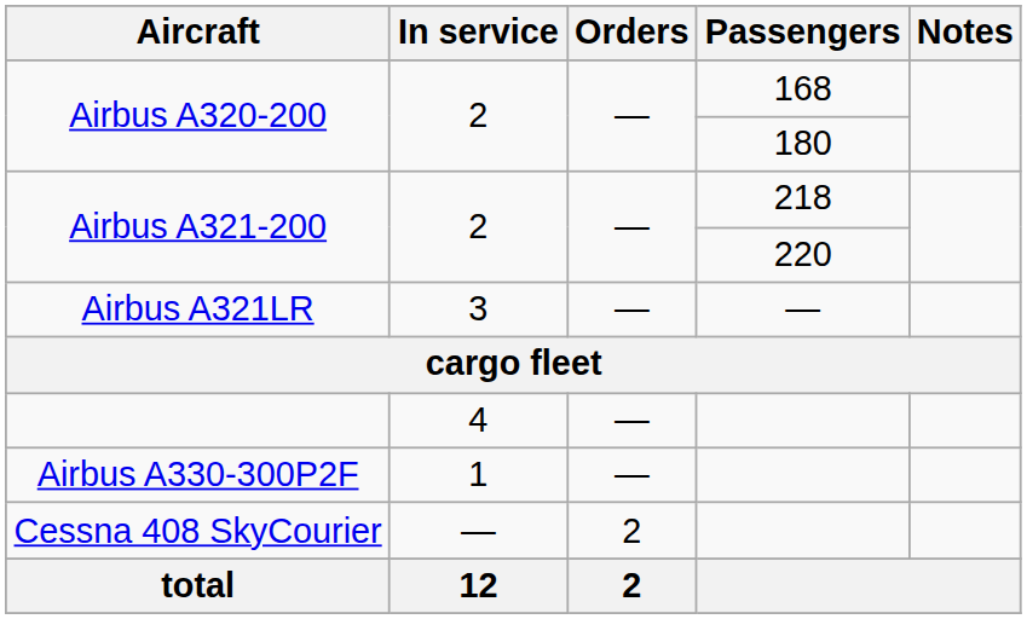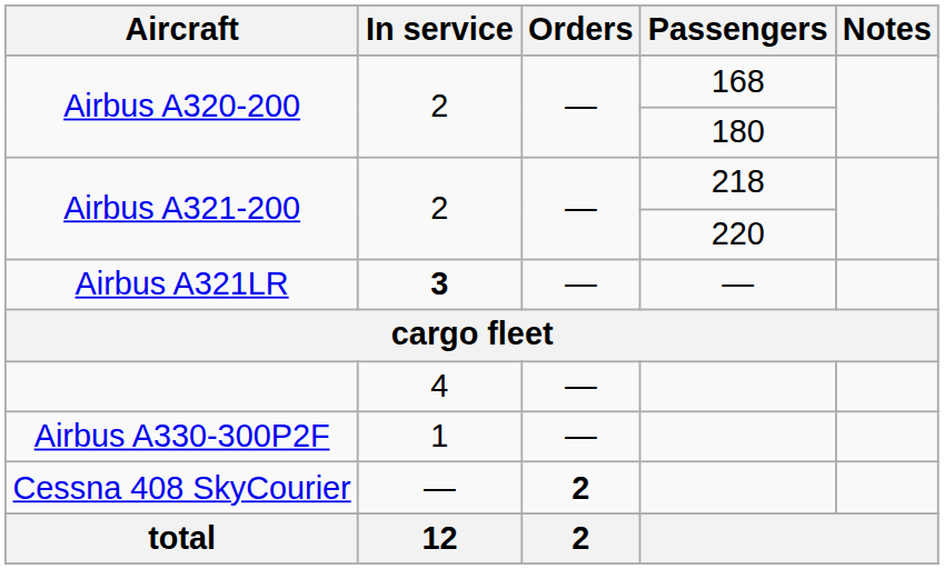Airbus A321LR | In service: normal -> bold
Cessna 408 SkyCourier | Orders: normal -> bold
